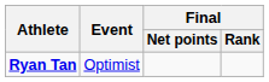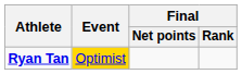Ryan Tan | Event: no background -> gold background
